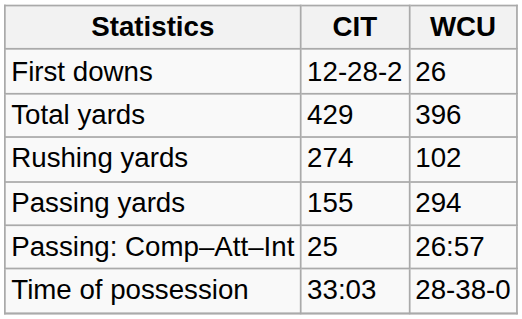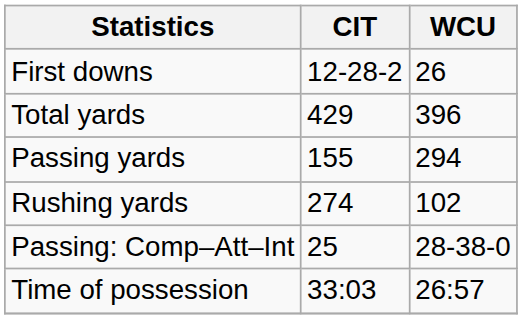rows swapped: Rushing yards <-> Passing yards
Passing: Comp–Att–Int | WCU: 26:57 -> 28-38-0
Time of possession | WCU: 28-38-0 -> 26:57
